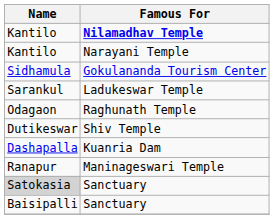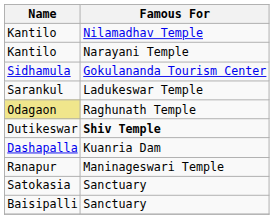row 2 | Famous For: bold -> normal
row 6 | Name: no background -> khaki background
row 7 | Famous For: normal -> bold
row 10 | Name: lightgrey background -> no background
